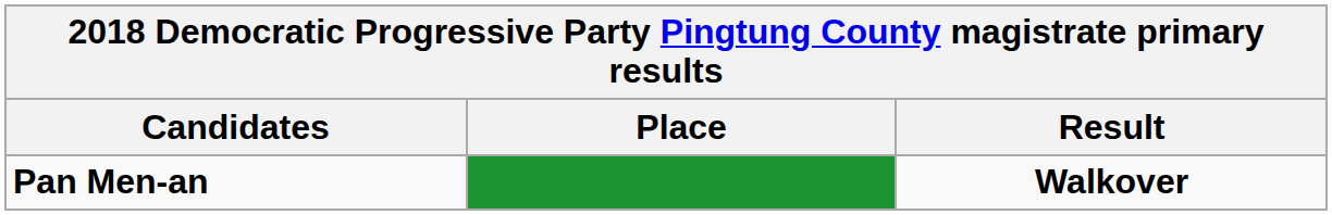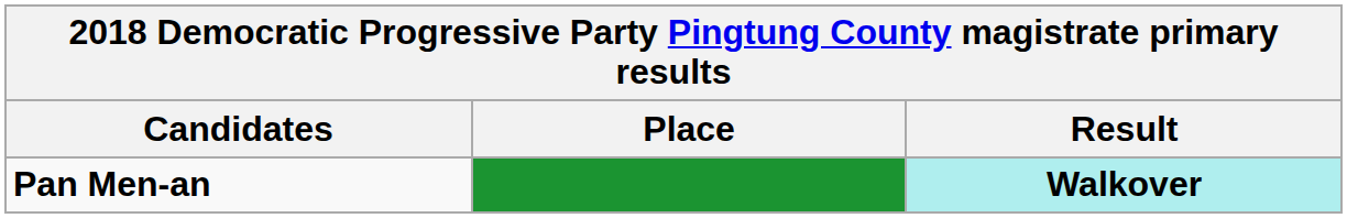Pan Men-an | Result: no background -> paleturquoise background
